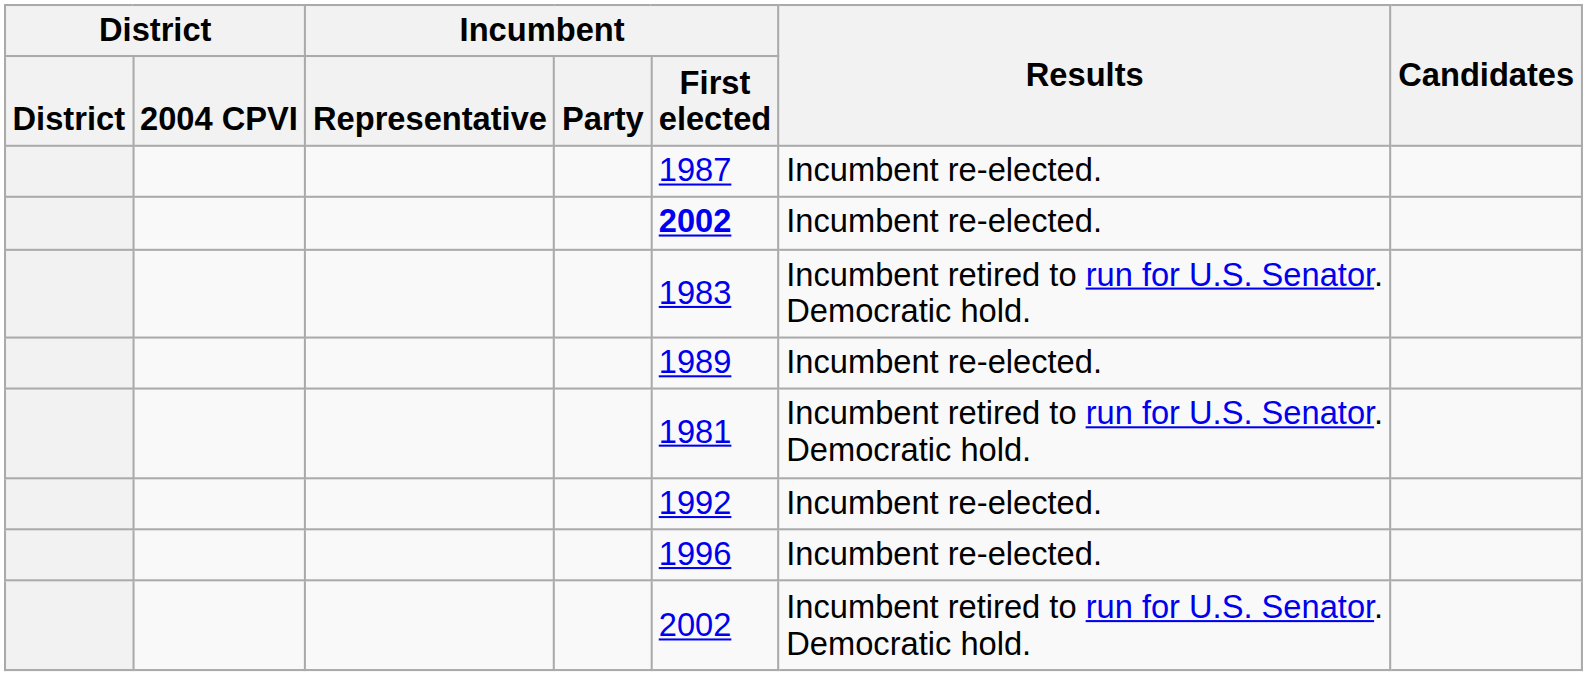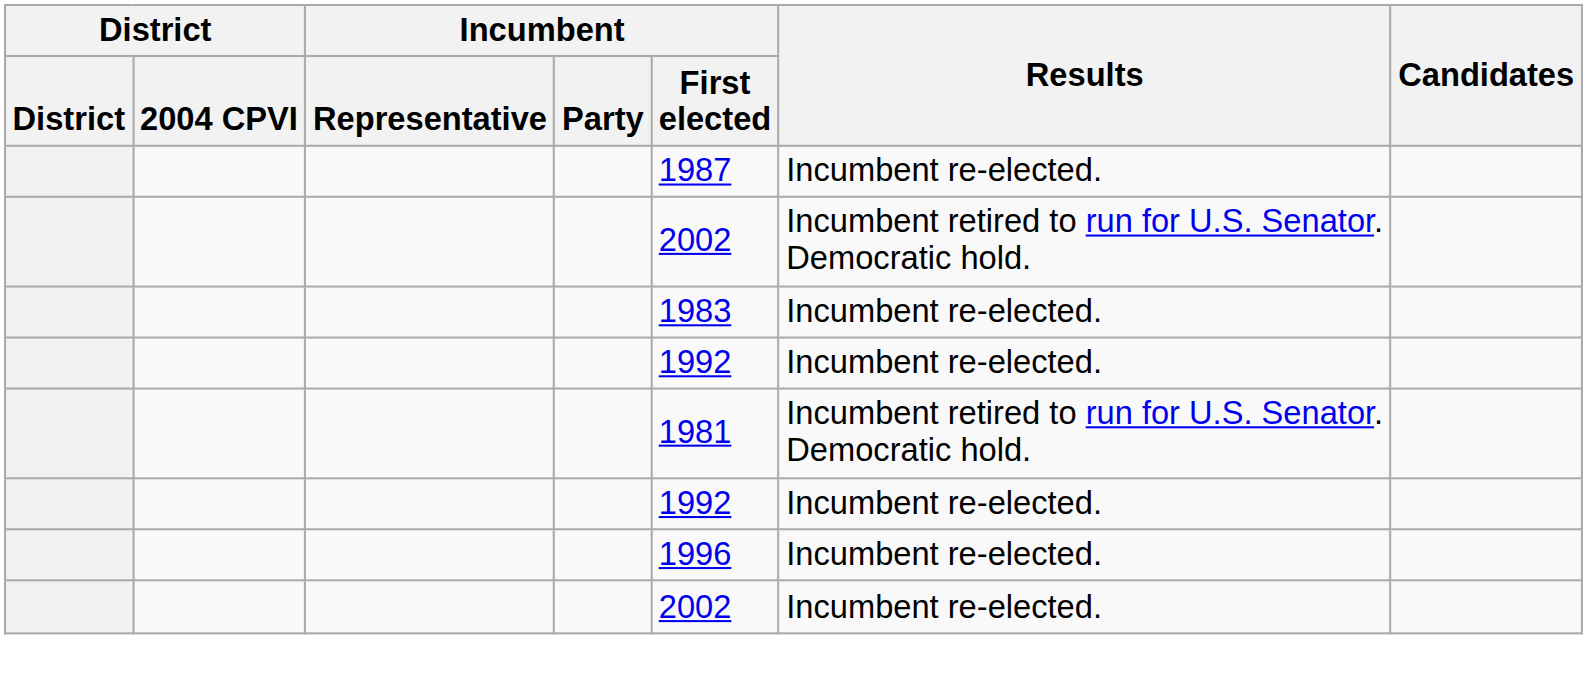row 4 | Incumbent / First elected: bold -> normal
row 4 | Results: Incumbent re-elected. -> Incumbent retired to run for U.S. Senator. Democratic hold.
row 5 | Results: Incumbent retired to run for U.S. Senator. Democratic hold. -> Incumbent re-elected.
row 6 | Incumbent / First elected: 1989 -> 1992
row 10 | Results: Incumbent retired to run for U.S. Senator. Democratic hold. -> Incumbent re-elected.
